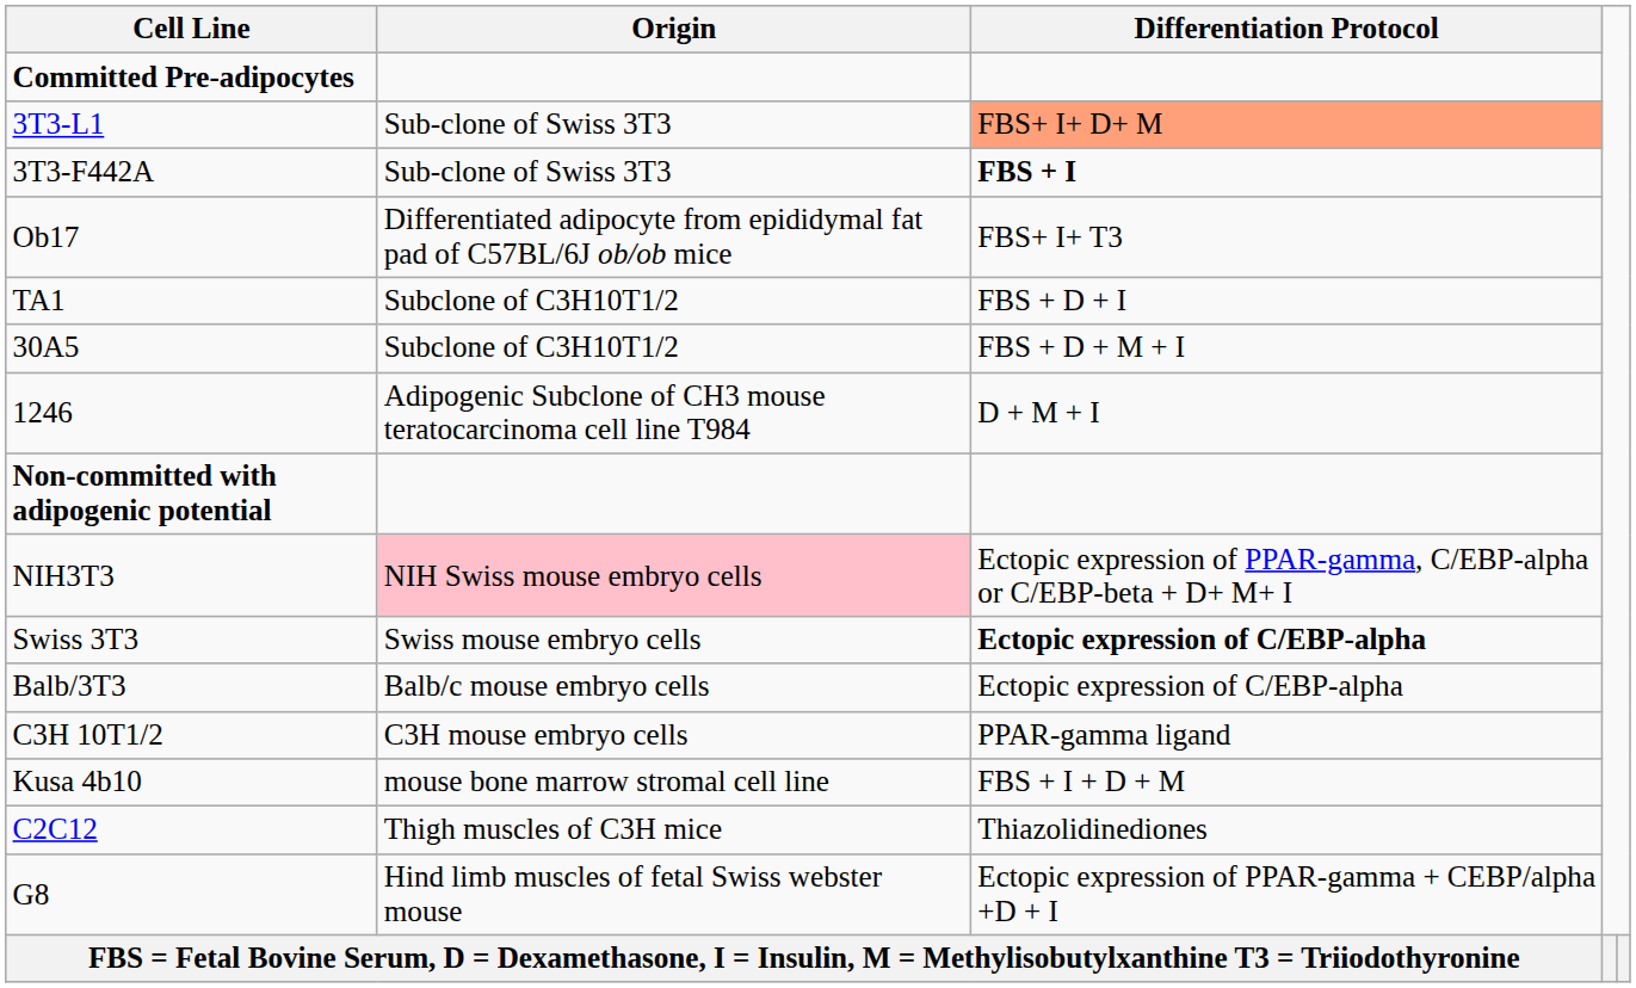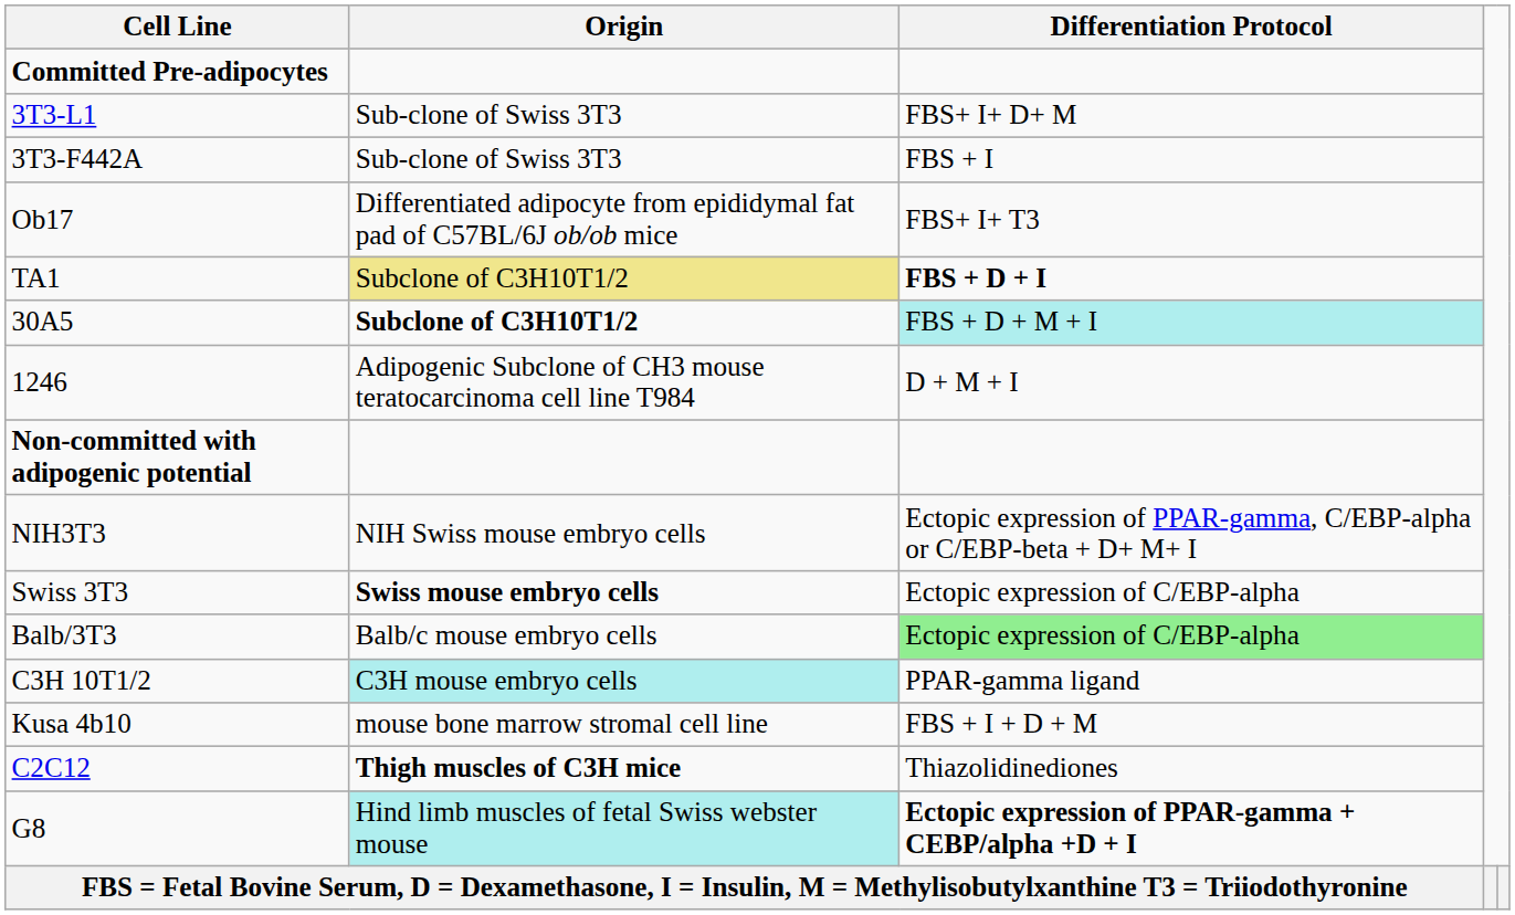3T3-L1 | Differentiation Protocol: lightsalmon background -> no background
3T3-F442A | Differentiation Protocol: bold -> normal
TA1 | Origin: no background -> khaki background
TA1 | Differentiation Protocol: normal -> bold
30A5 | Origin: normal -> bold
30A5 | Differentiation Protocol: no background -> paleturquoise background
NIH3T3 | Origin: pink background -> no background
Swiss 3T3 | Origin: normal -> bold
Swiss 3T3 | Differentiation Protocol: bold -> normal
Balb/3T3 | Differentiation Protocol: no background -> lightgreen background
C3H 10T1/2 | Origin: no background -> paleturquoise background
C2C12 | Origin: normal -> bold
G8 | Origin: no background -> paleturquoise background
G8 | Differentiation Protocol: normal -> bold
